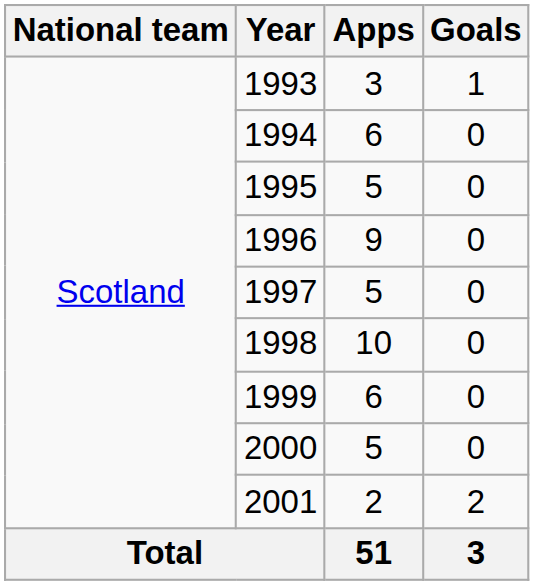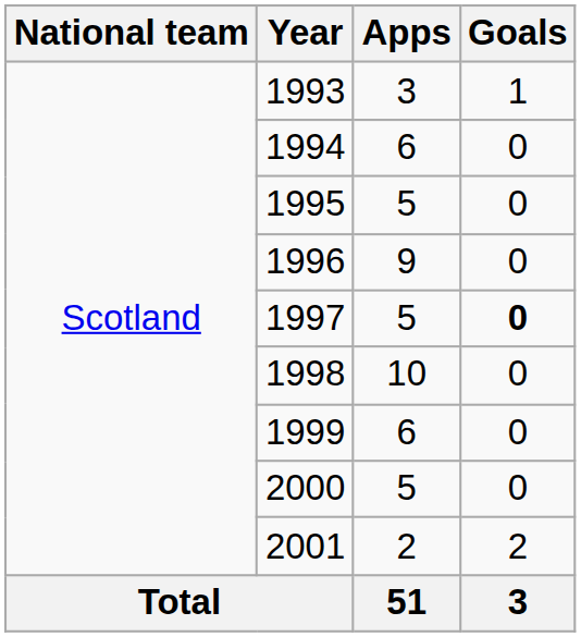1997 | Goals: normal -> bold
